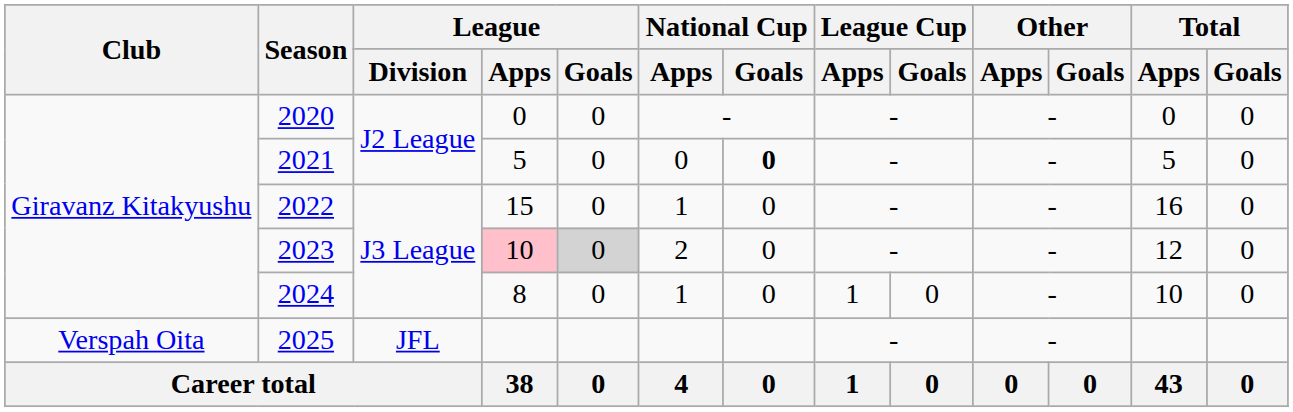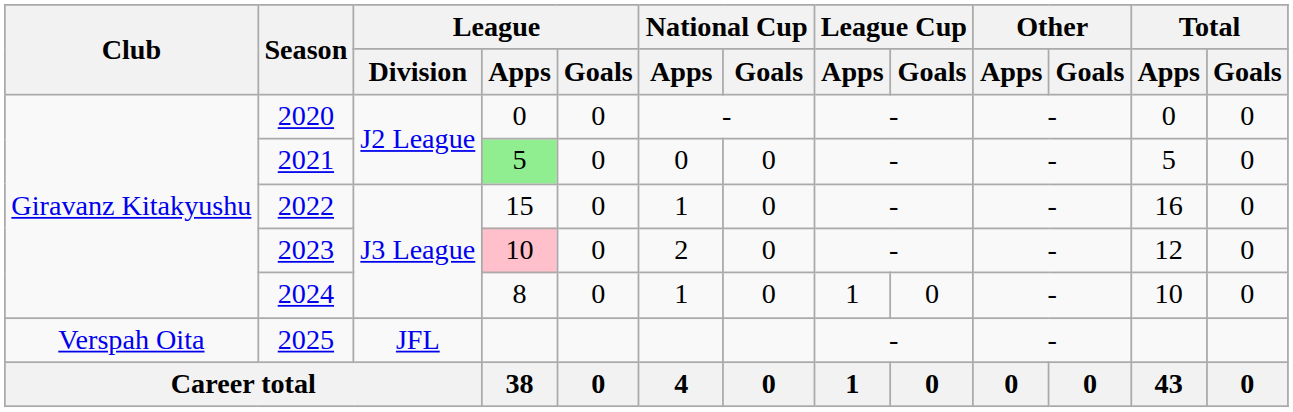2021 | League / Apps: no background -> lightgreen background
2021 | National Cup / Goals: bold -> normal
2023 | League / Goals: lightgrey background -> no background
